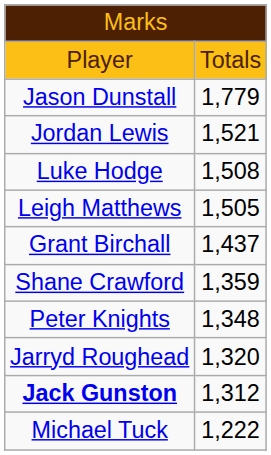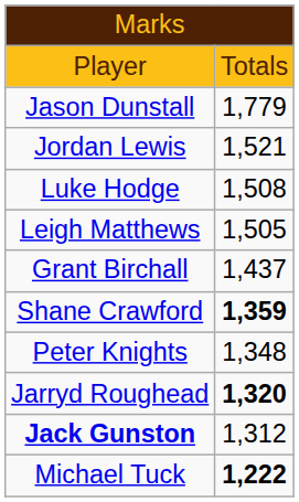Shane Crawford | column 2: normal -> bold
Jarryd Roughead | column 2: normal -> bold
Michael Tuck | column 2: normal -> bold
